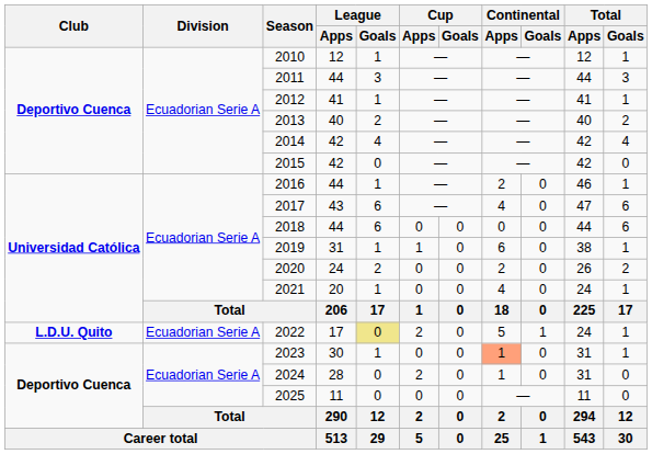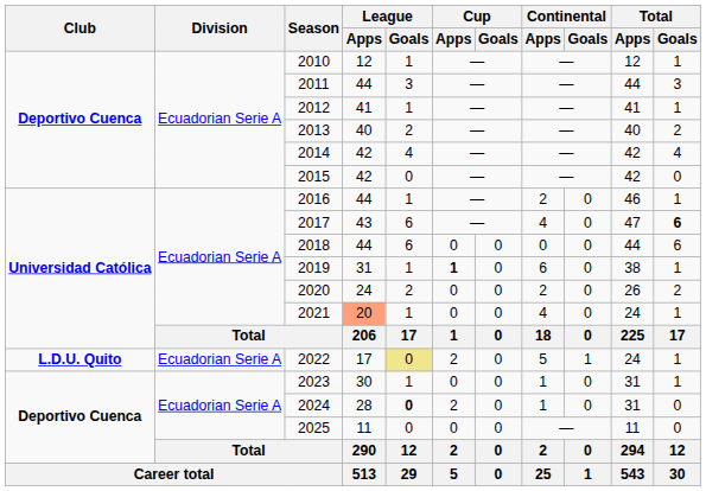2017 | Total / Goals: normal -> bold
2019 | Cup / Apps: normal -> bold
2021 | League / Apps: no background -> lightsalmon background
2023 | Continental / Apps: lightsalmon background -> no background
2024 | League / Goals: normal -> bold
